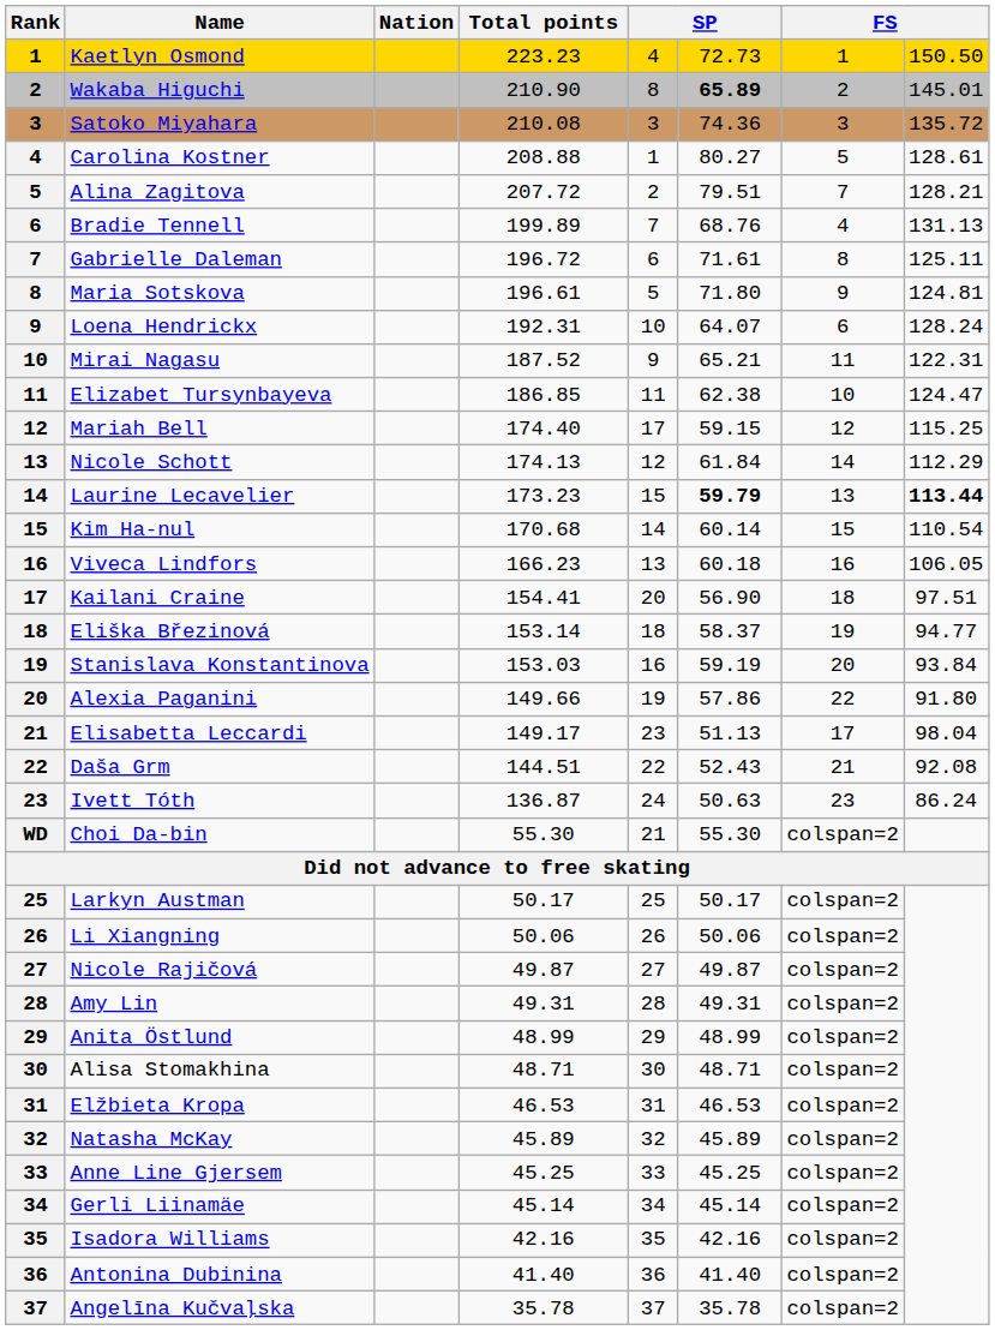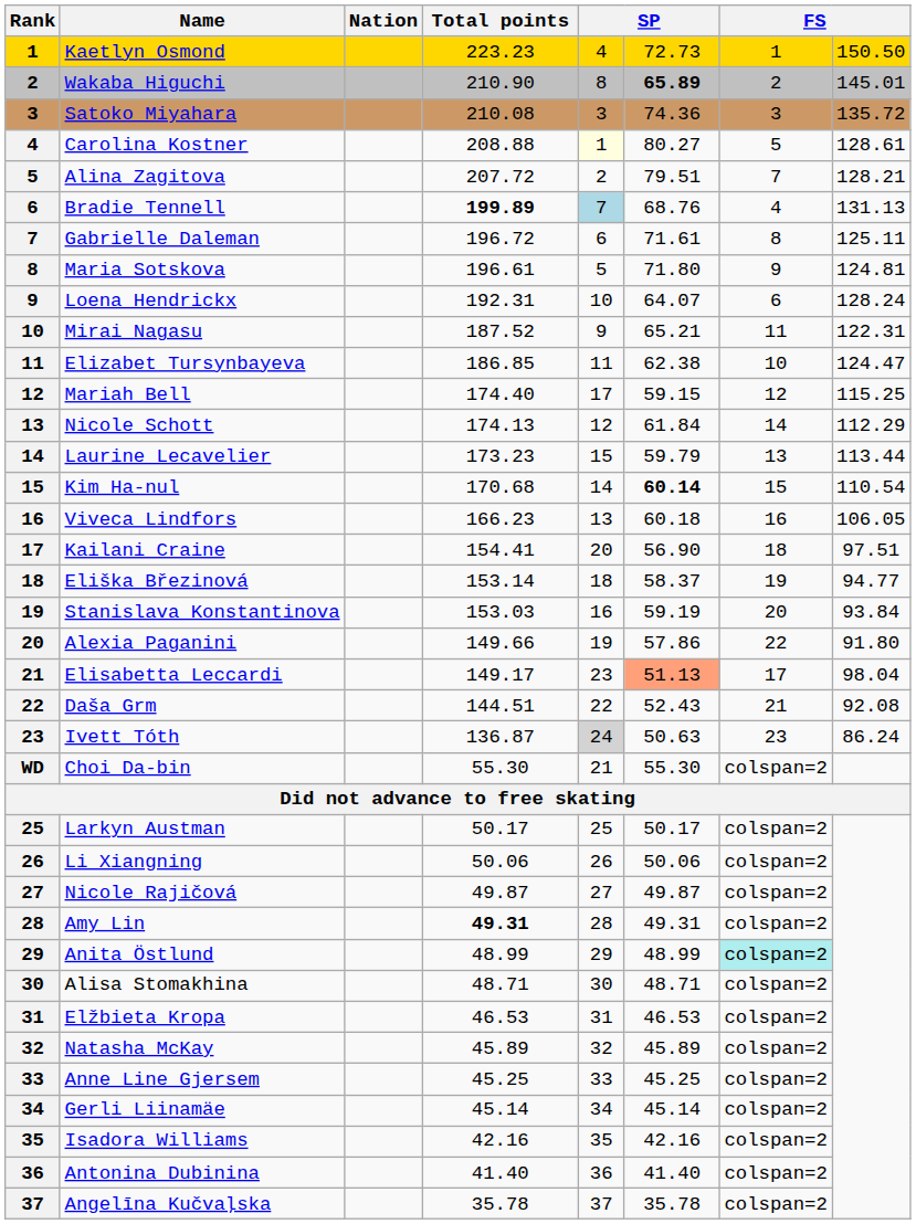Carolina Kostner | column 5: no background -> lightyellow background
Bradie Tennell | Total points: normal -> bold
Bradie Tennell | column 5: no background -> lightblue background
Laurine Lecavelier | column 6: bold -> normal
Laurine Lecavelier | column 8: bold -> normal
Kim Ha-nul | column 6: normal -> bold
Elisabetta Leccardi | column 6: no background -> lightsalmon background
Ivett Tóth | column 5: no background -> lightgrey background
Amy Lin | Total points: normal -> bold
Anita Östlund | column 7: no background -> paleturquoise background
